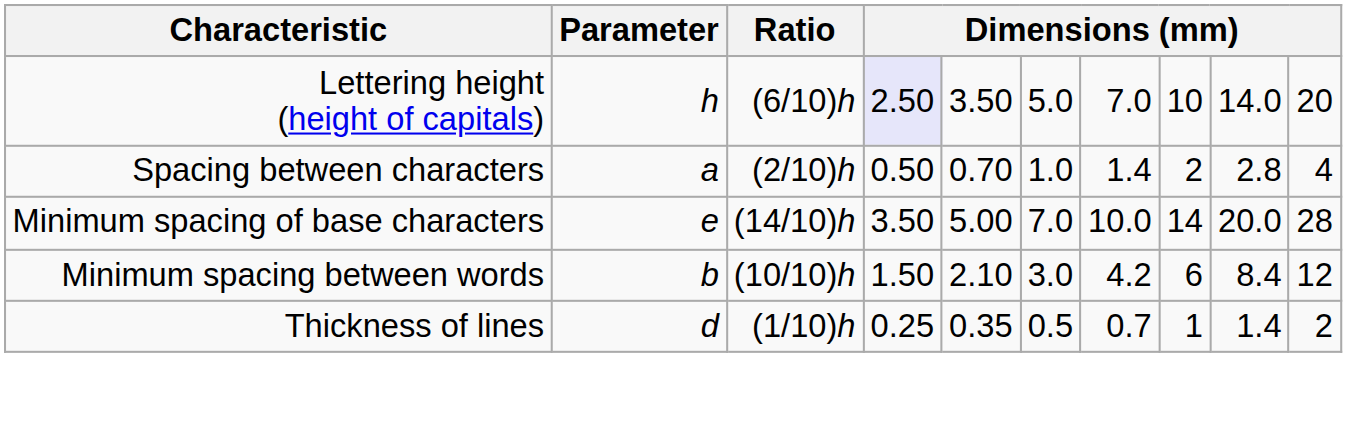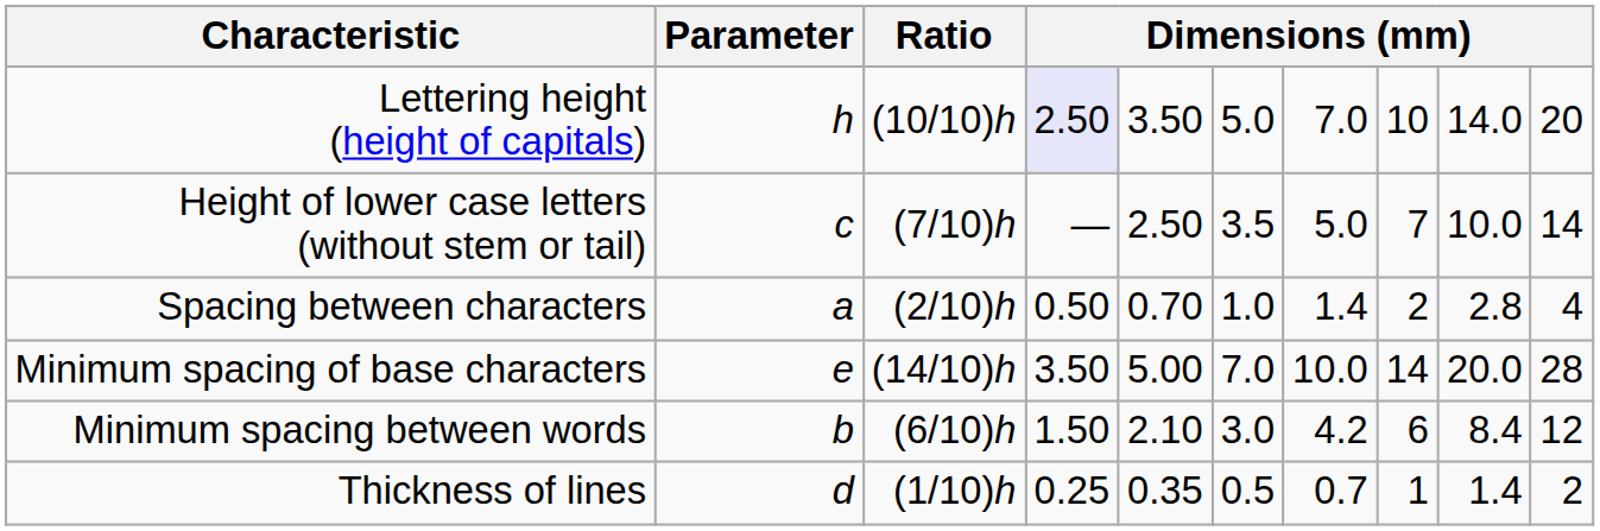Lettering height (height of capitals) | Ratio: (6/10)h -> (10/10)h
+ row: Height of lower case letters (without stem or tail) | c | (7/10)h | — | 2.50 | 3.5 | 5.0 | 7 | 10.0 | 14
Minimum spacing between words | Ratio: (10/10)h -> (6/10)h
